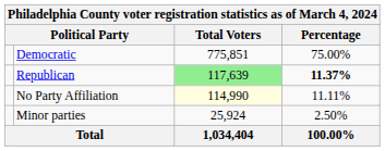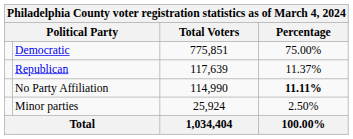Republican | Total Voters: lightgreen background -> no background
Republican | Percentage: bold -> normal
No Party Affiliation | Total Voters: lightyellow background -> no background
No Party Affiliation | Percentage: normal -> bold
